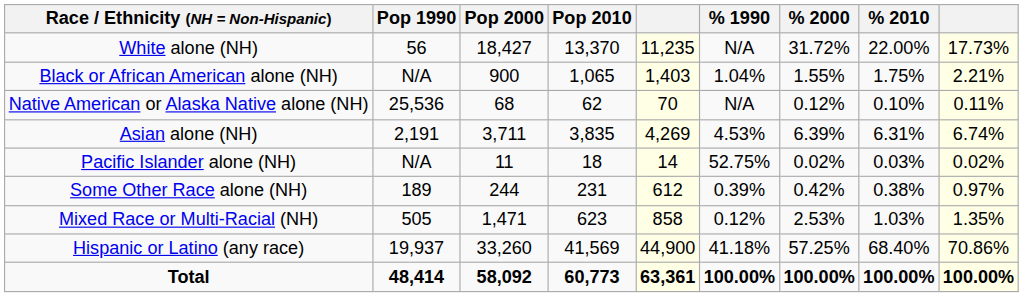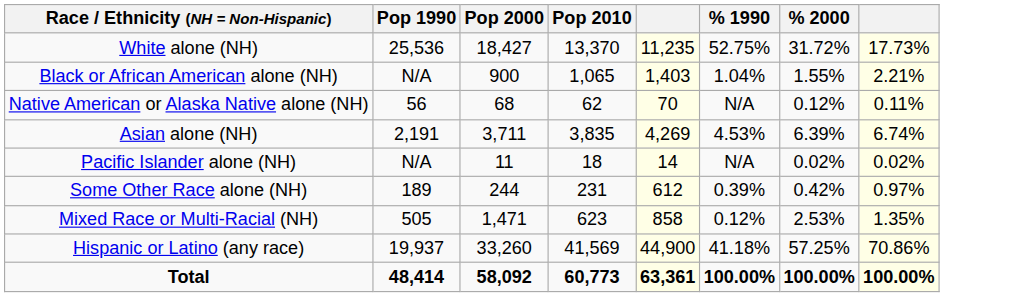- column: % 2010 | 22.00% | 1.75% | 0.10% | 6.31% | 0.03% | 0.38% | 1.03% | 68.40% | 100.00%
White alone (NH) | Pop 1990: 56 -> 25,536
White alone (NH) | % 1990: N/A -> 52.75%
Native American or Alaska Native alone (NH) | Pop 1990: 25,536 -> 56
Pacific Islander alone (NH) | % 1990: 52.75% -> N/A
